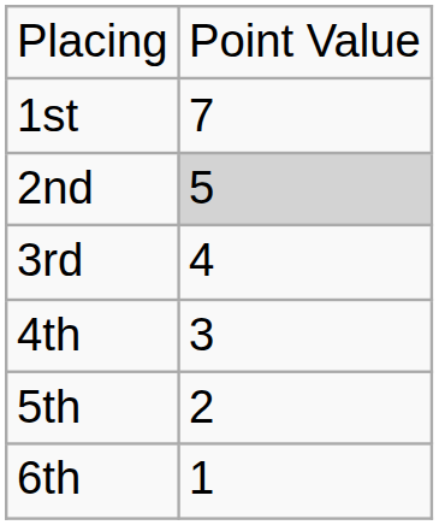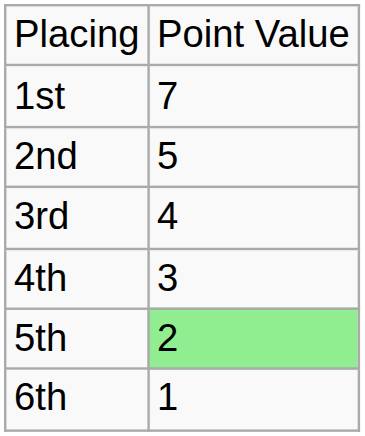2nd | column 2: lightgrey background -> no background
5th | column 2: no background -> lightgreen background
